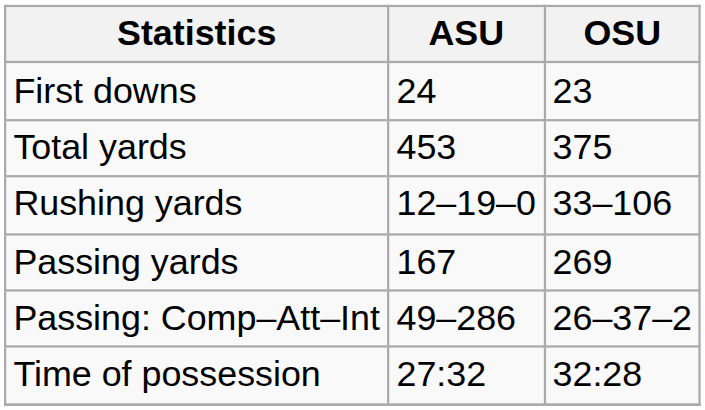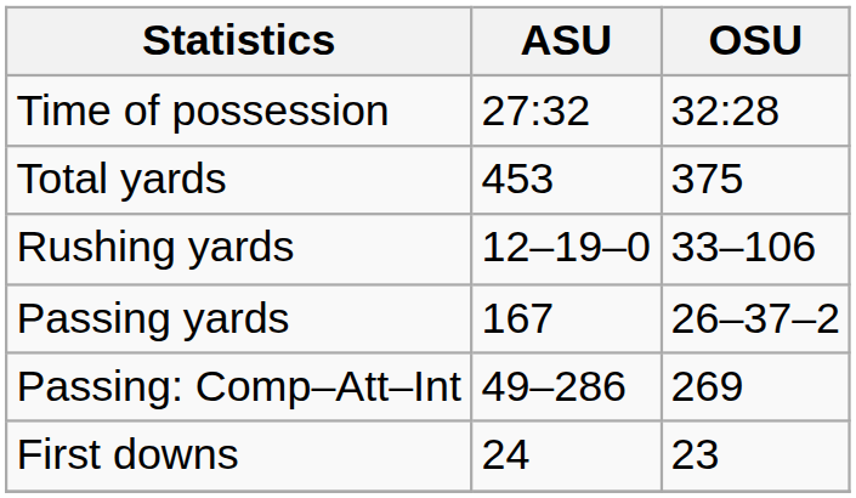rows swapped: First downs <-> Time of possession
Passing yards | OSU: 269 -> 26–37–2
Passing: Comp–Att–Int | OSU: 26–37–2 -> 269
